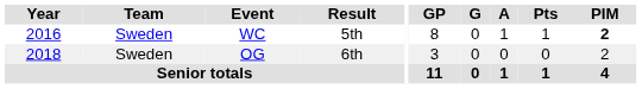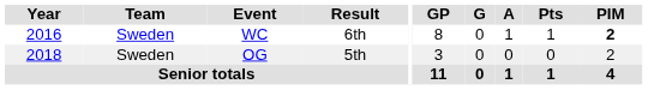WC | Result: 5th -> 6th
OG | Result: 6th -> 5th
